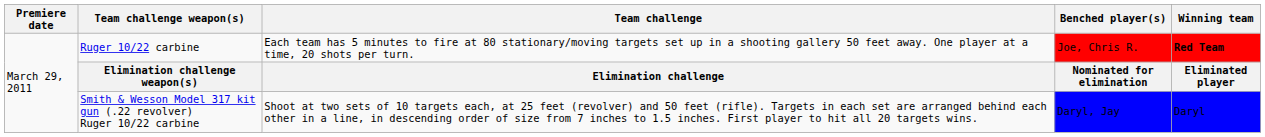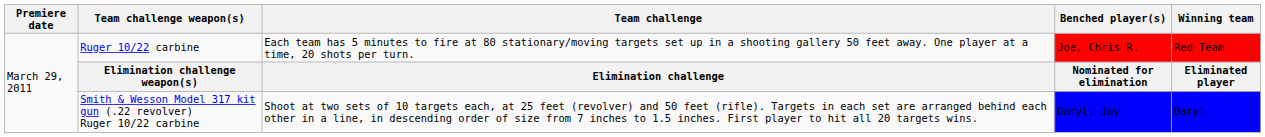Ruger 10/22 carbine | Winning team: bold -> normal
